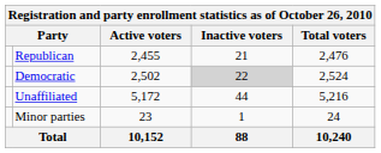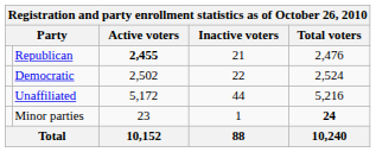Republican | Active voters: normal -> bold
Democratic | Inactive voters: lightgrey background -> no background
Minor parties | Total voters: normal -> bold
